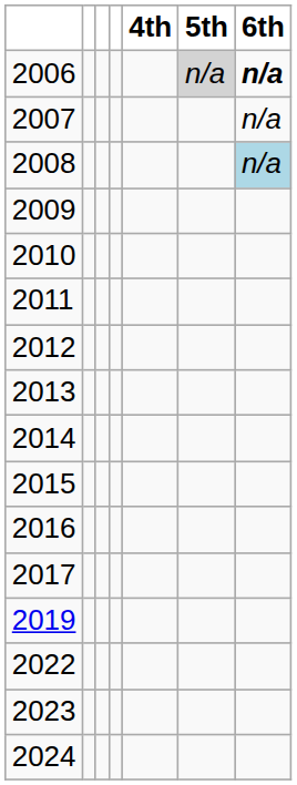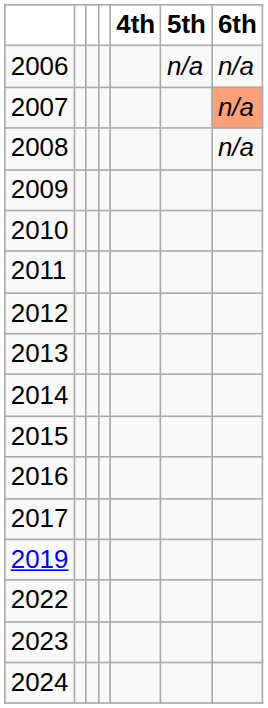2006 | 5th: lightgrey background -> no background
2006 | 6th: bold -> normal
2007 | 6th: no background -> lightsalmon background
2008 | 6th: lightblue background -> no background
